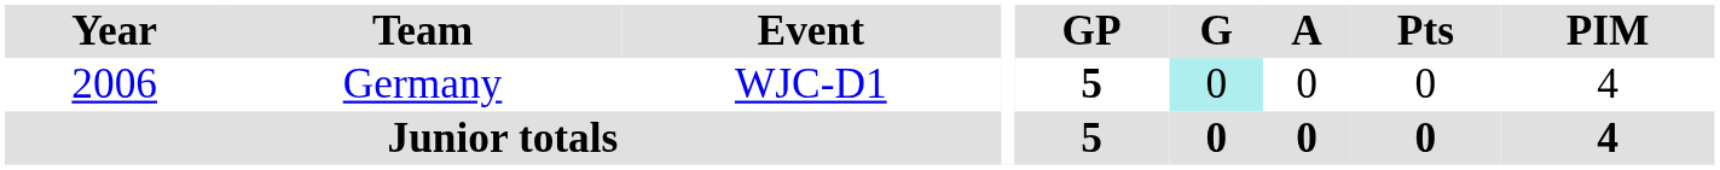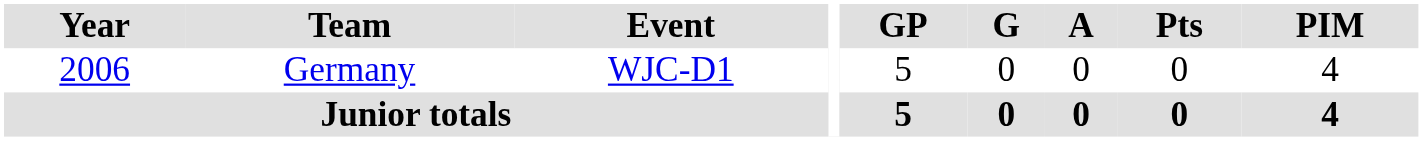Germany | GP: bold -> normal
Germany | G: paleturquoise background -> no background
